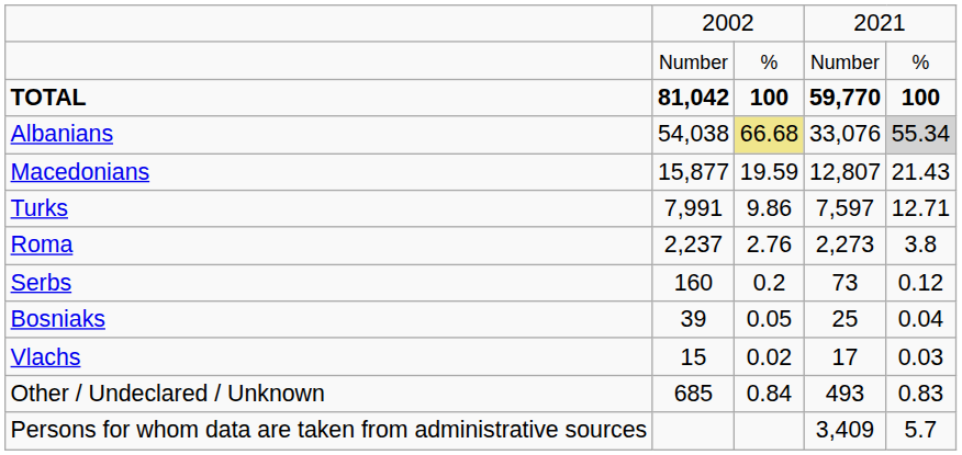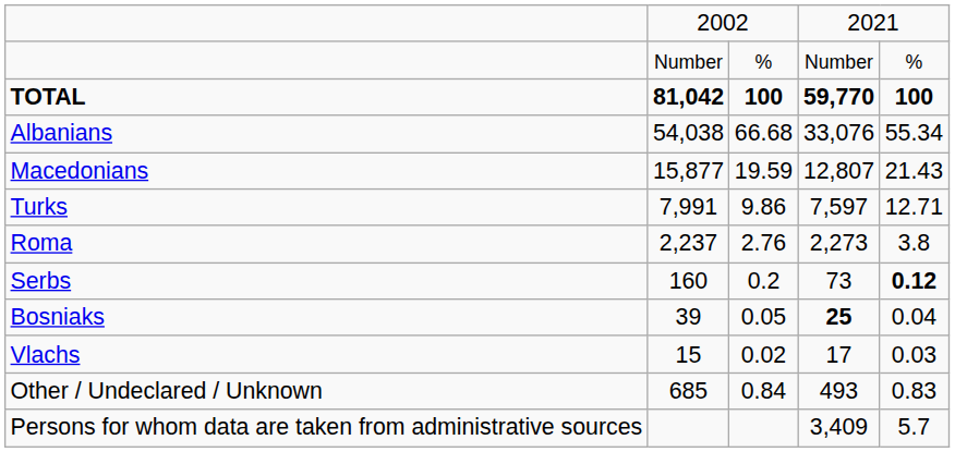Albanians | column 3: khaki background -> no background
Albanians | column 5: lightgrey background -> no background
Serbs | column 5: normal -> bold
Bosniaks | column 4: normal -> bold
